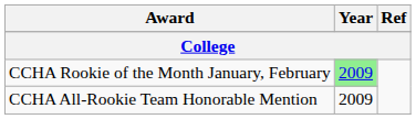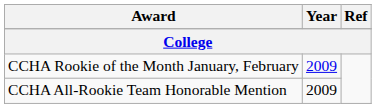CCHA Rookie of the Month January, February | Year: lightgreen background -> no background
